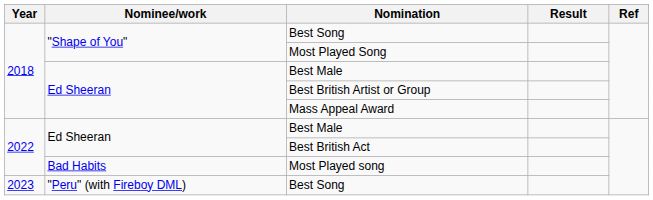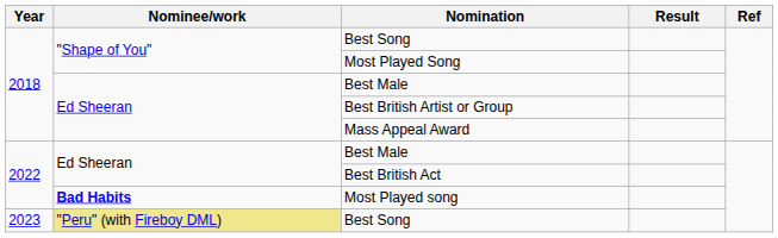Most Played song | Nominee/work: normal -> bold
2023 / Best Song | Nominee/work: no background -> khaki background
